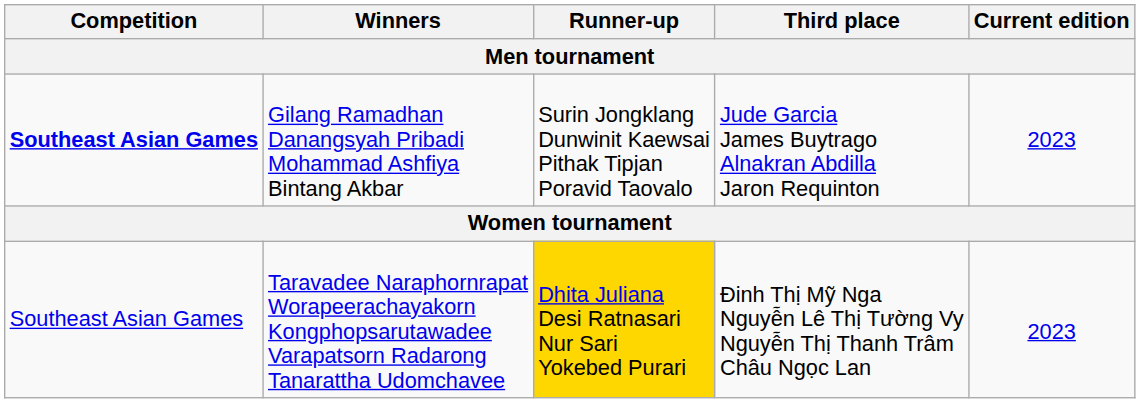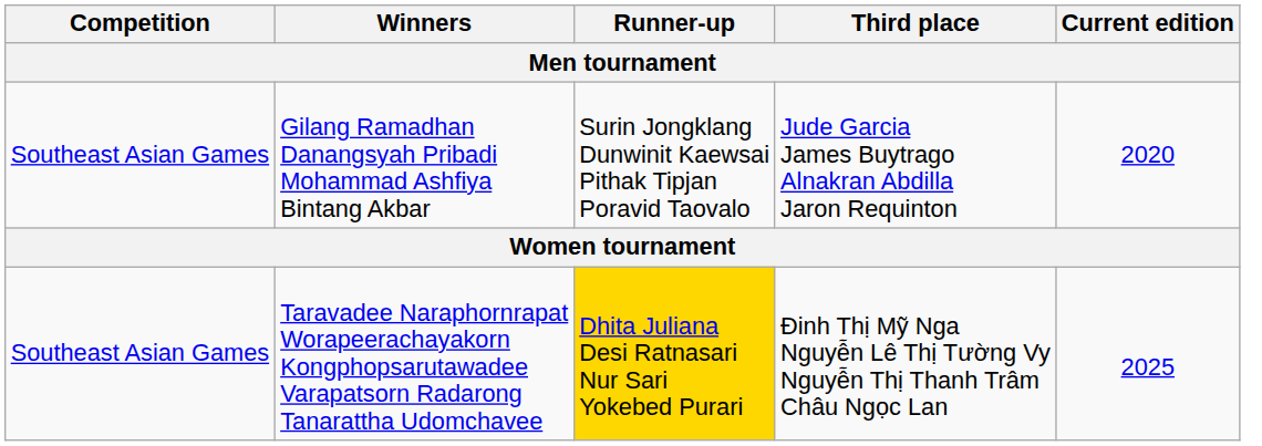row 3 | Competition: bold -> normal
row 3 | Current edition: 2023 -> 2020
row 5 | Current edition: 2023 -> 2025
